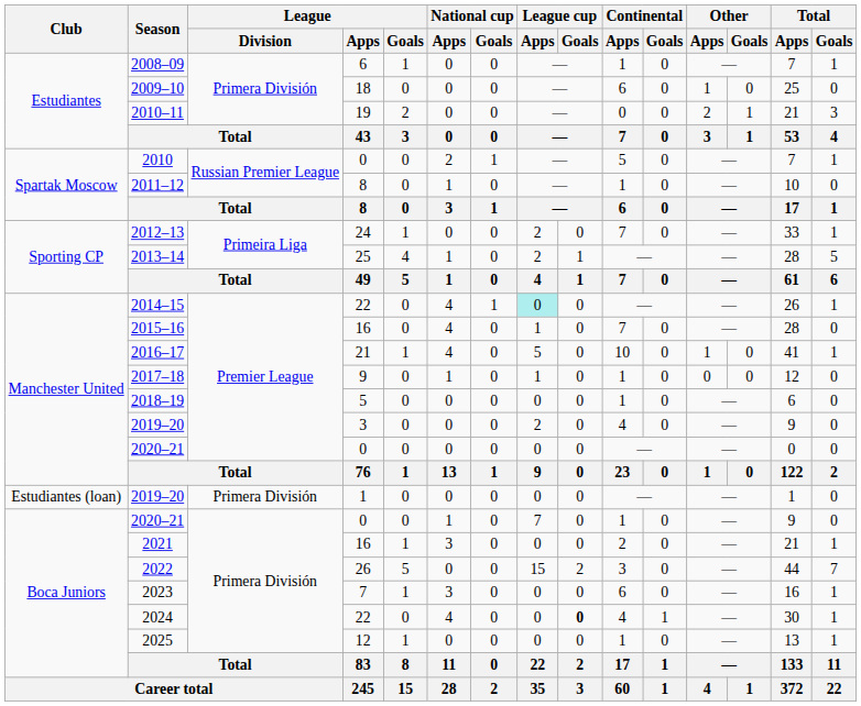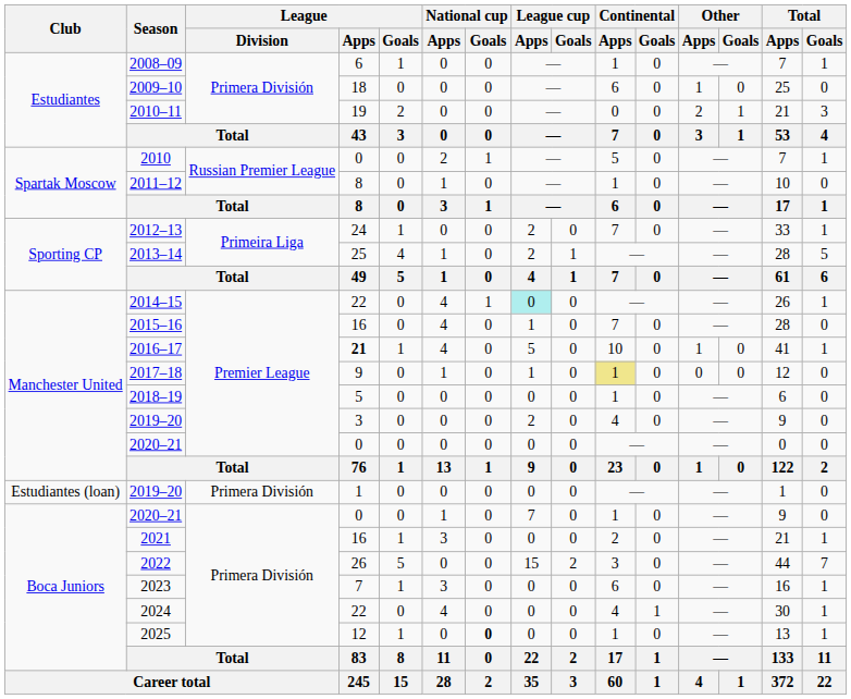2016–17 | League / Apps: normal -> bold
2017–18 | Continental / Apps: no background -> khaki background
2024 | League cup / Goals: bold -> normal
2025 | National cup / Goals: normal -> bold
